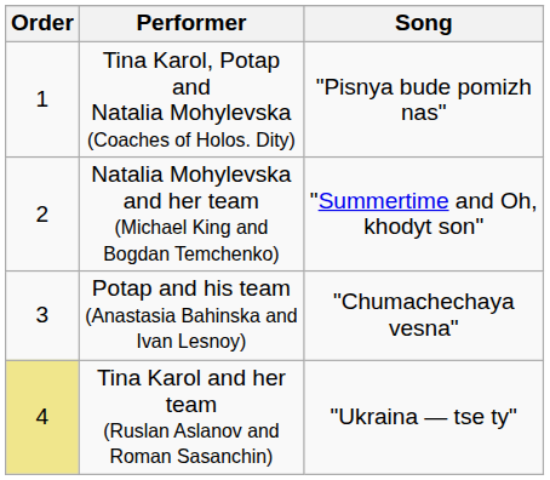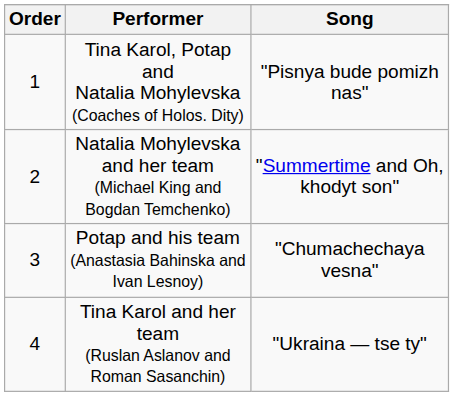Tina Karol and her team (Ruslan Aslanov and Roman Sasanchin) | Order: khaki background -> no background
